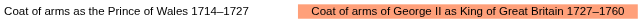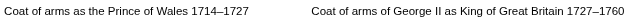Coat of arms as the Prince of Wales 1714–1727 | column 2: lightsalmon background -> no background
